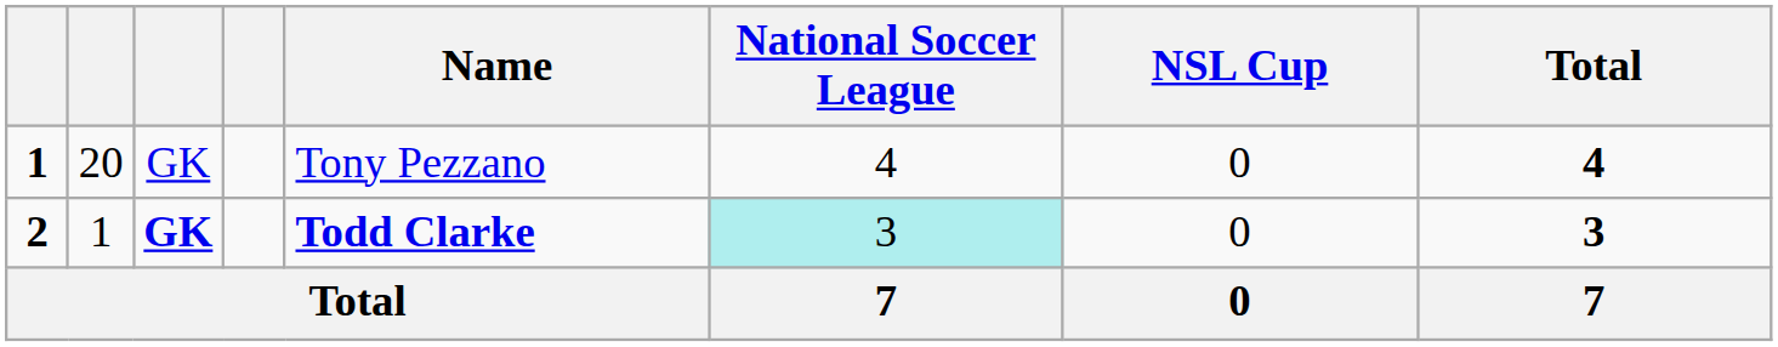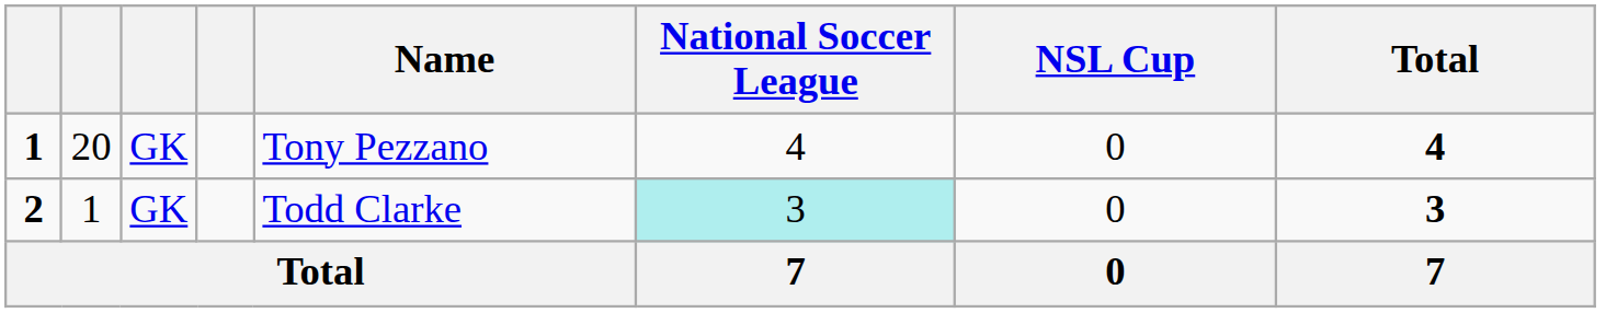2 | column 3: bold -> normal
2 | Name: bold -> normal
